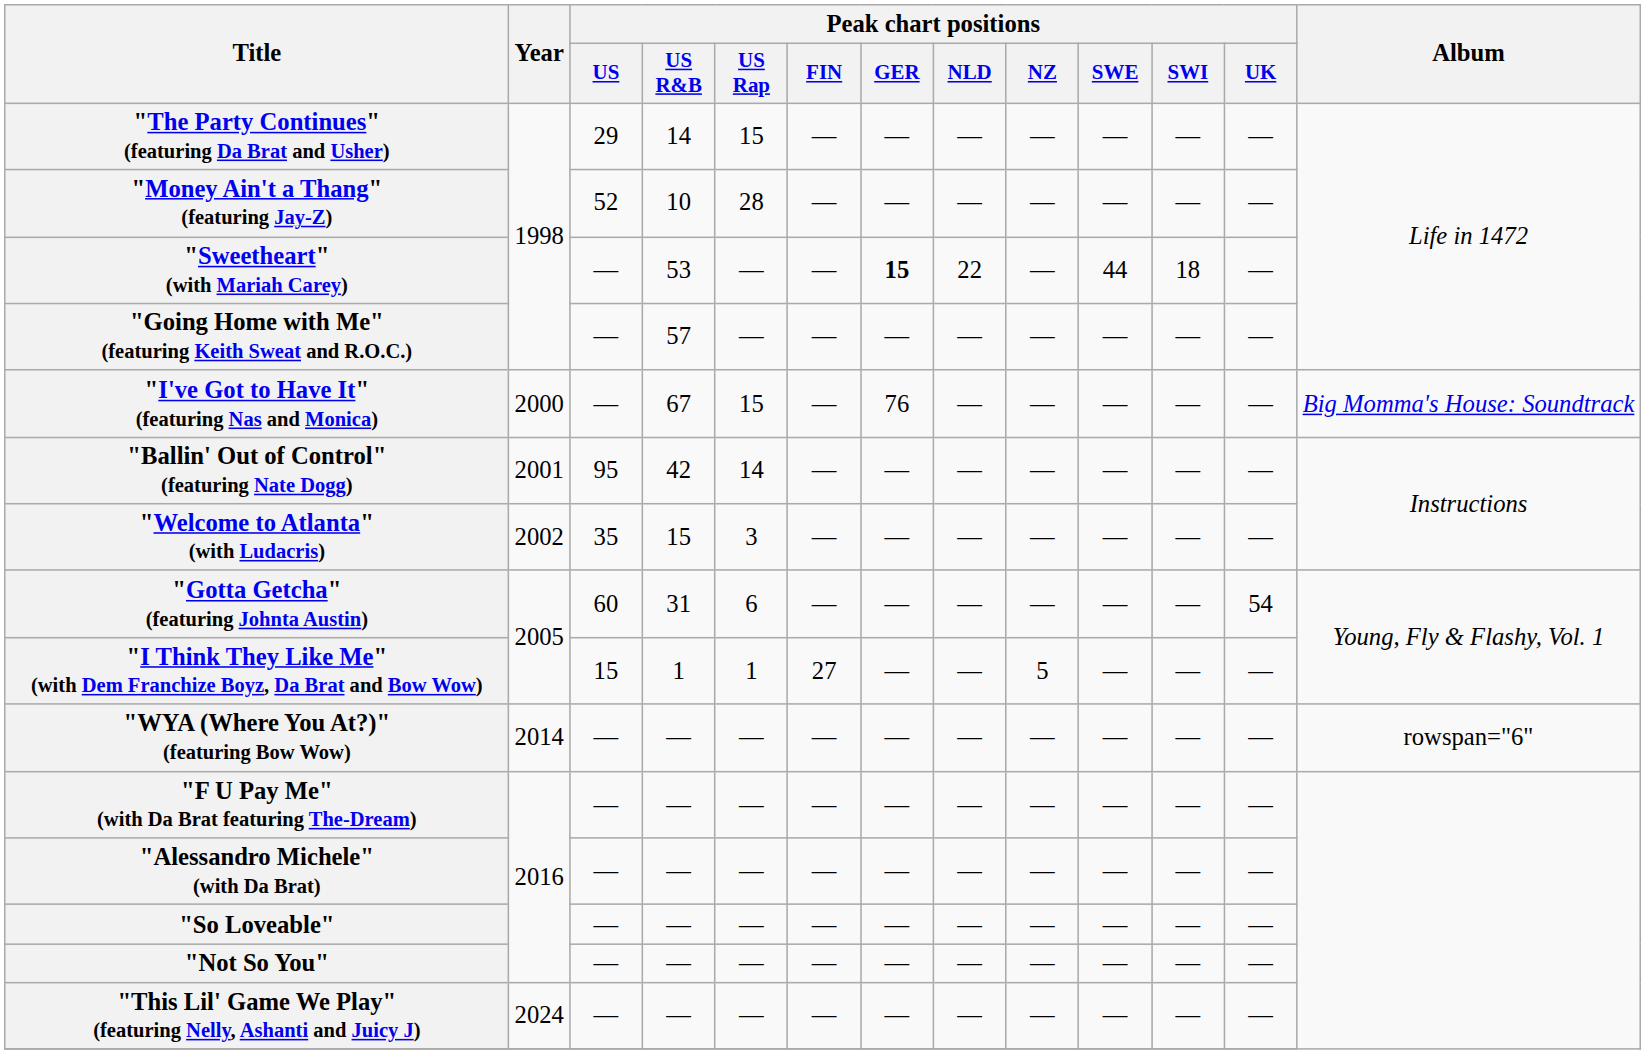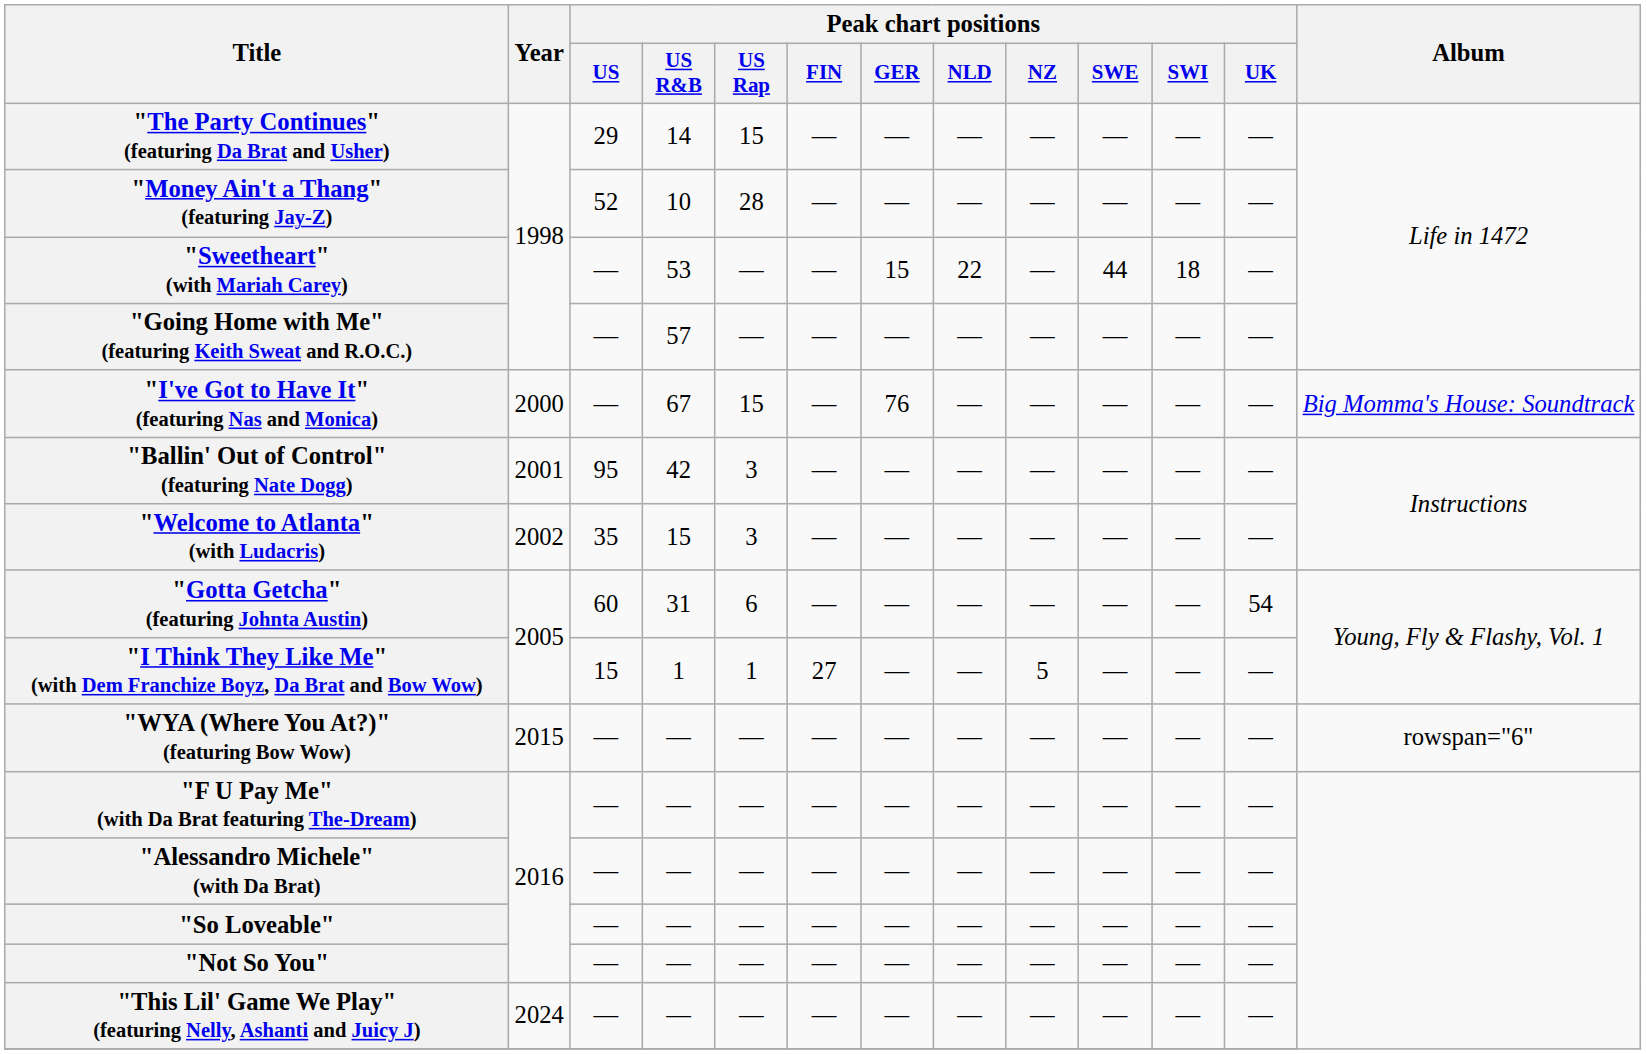"Sweetheart" (with Mariah Carey) | Peak chart positions / GER: bold -> normal
"Ballin' Out of Control" (featuring Nate Dogg) | Peak chart positions / US Rap: 14 -> 3
"WYA (Where You At?)" (featuring Bow Wow) | Year: 2014 -> 2015
